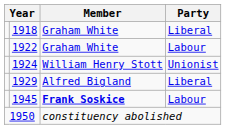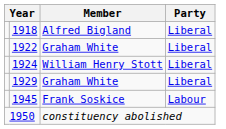1918 | Member: Graham White -> Alfred Bigland
1922 | Party: Labour -> Liberal
1924 | Party: Unionist -> Liberal
1929 | Member: Alfred Bigland -> Graham White
1945 | Member: bold -> normal
